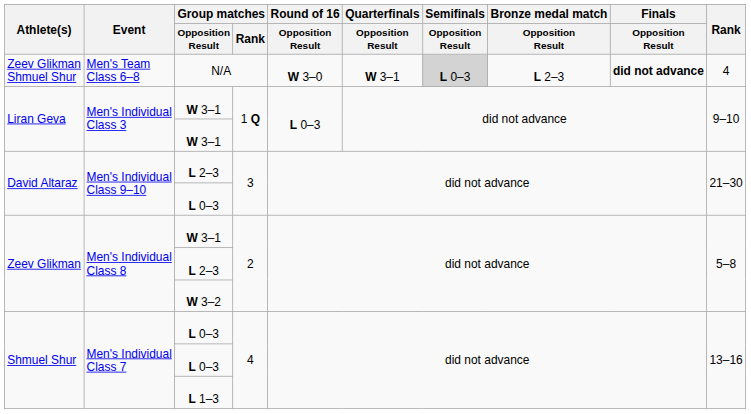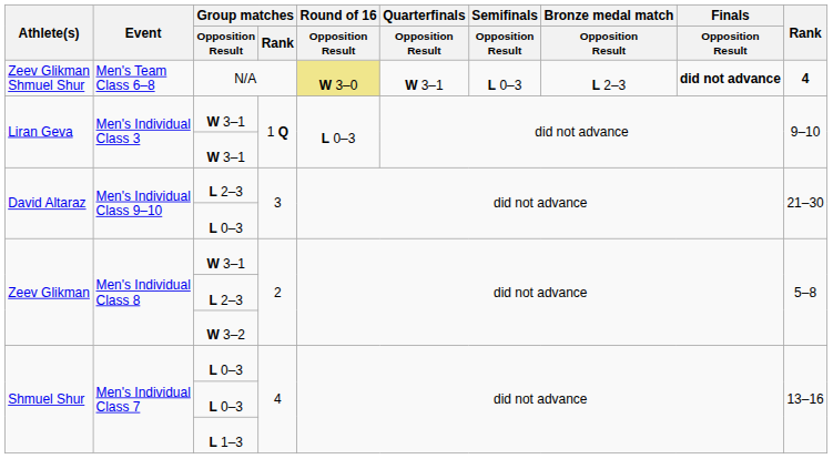N/A | Round of 16 / Opposition Result: no background -> khaki background
N/A | Semifinals / Opposition Result: lightgrey background -> no background
N/A | Rank: normal -> bold
